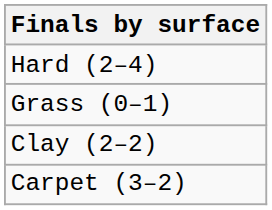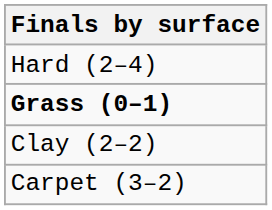row 3 | column 1: normal -> bold
